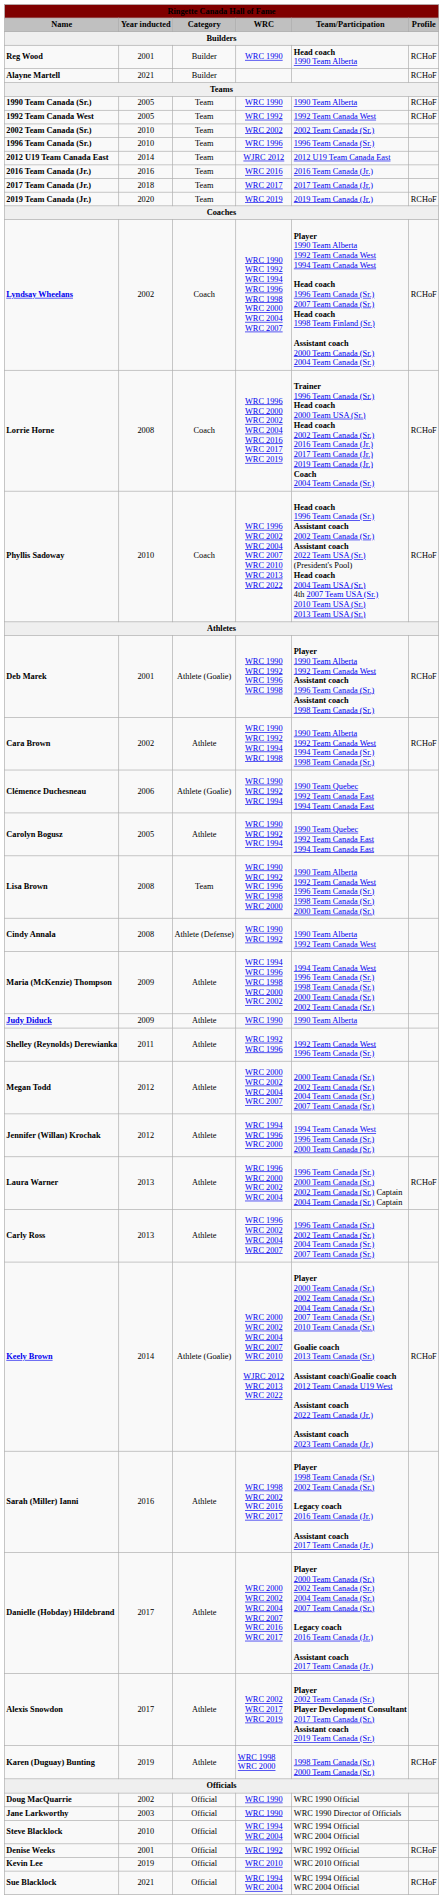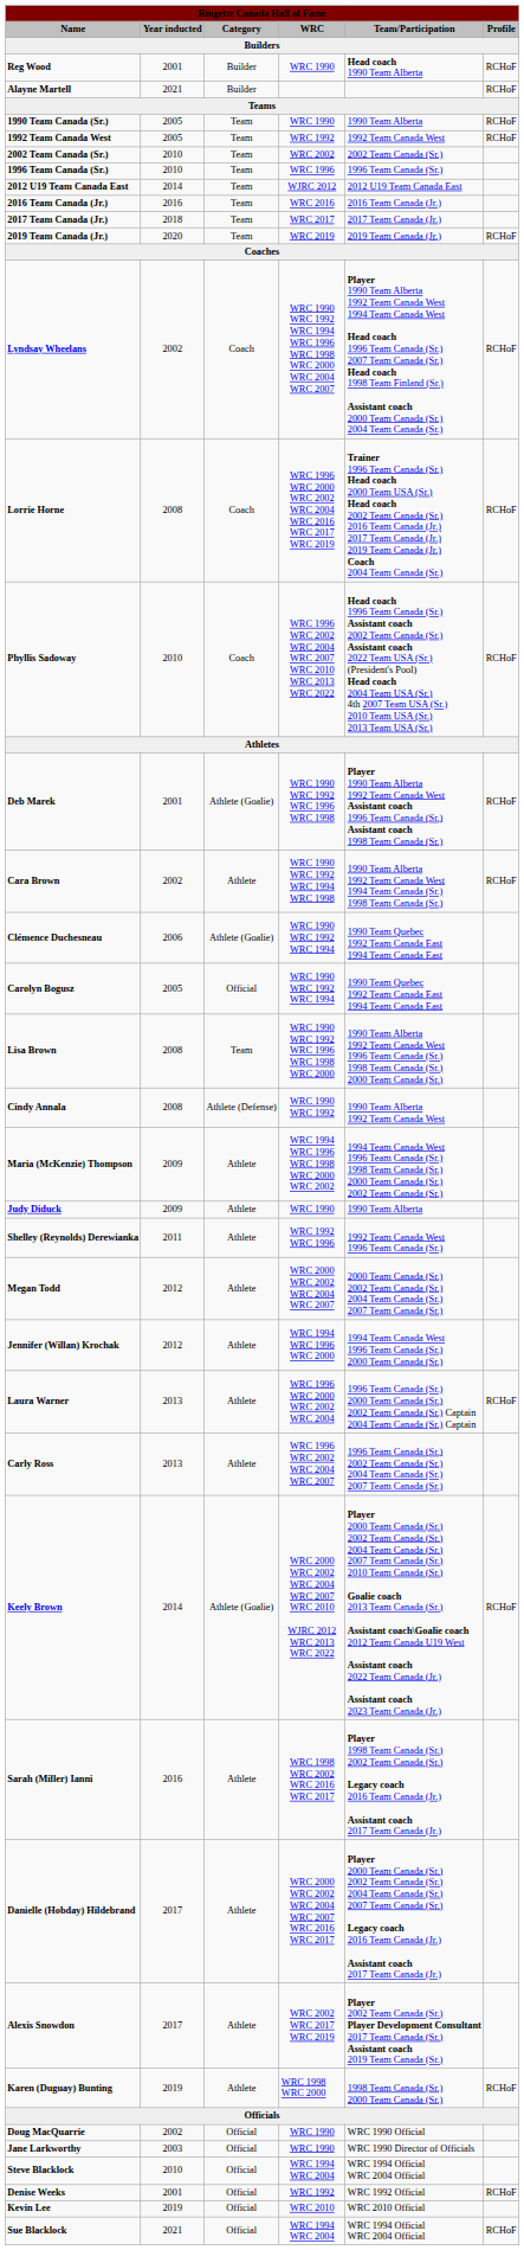Carolyn Bogusz | Category: Athlete -> Official
